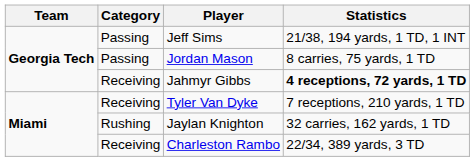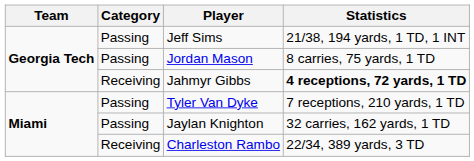Tyler Van Dyke | Category: Receiving -> Passing
Jaylan Knighton | Category: Rushing -> Passing
